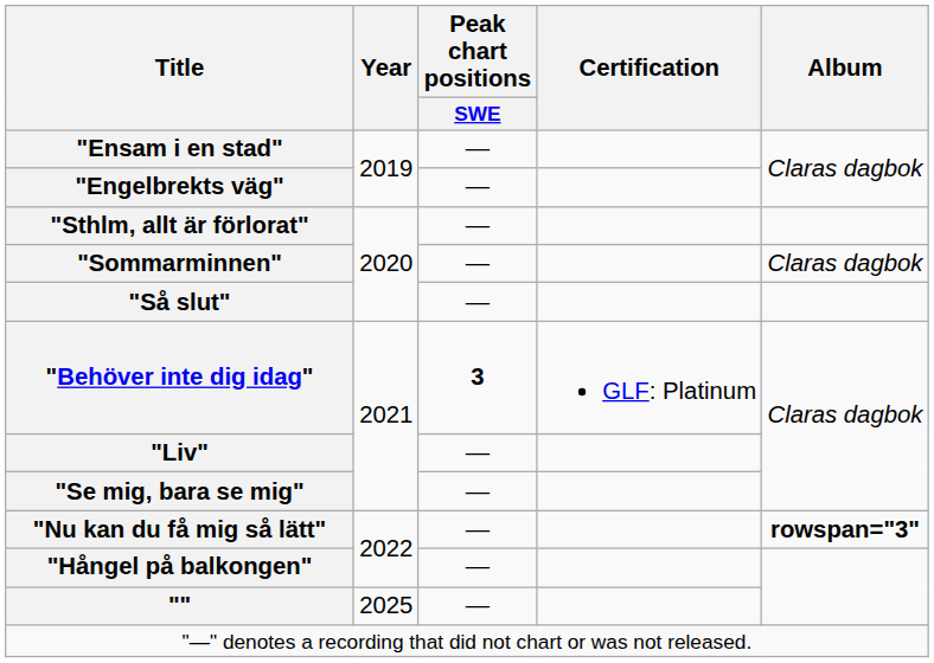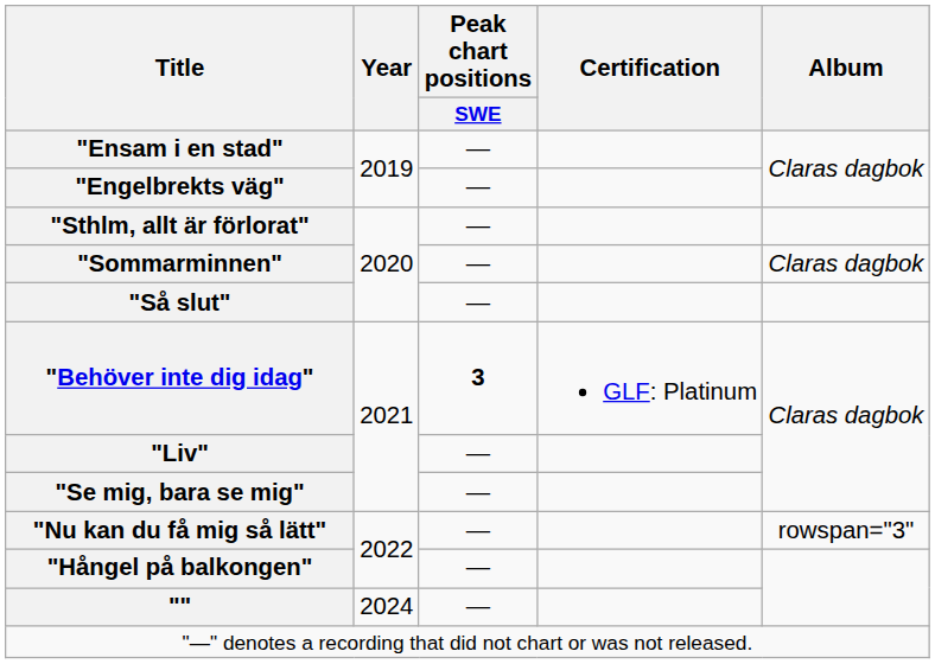"Nu kan du få mig så lätt" | Album: bold -> normal
"" | Year: 2025 -> 2024
